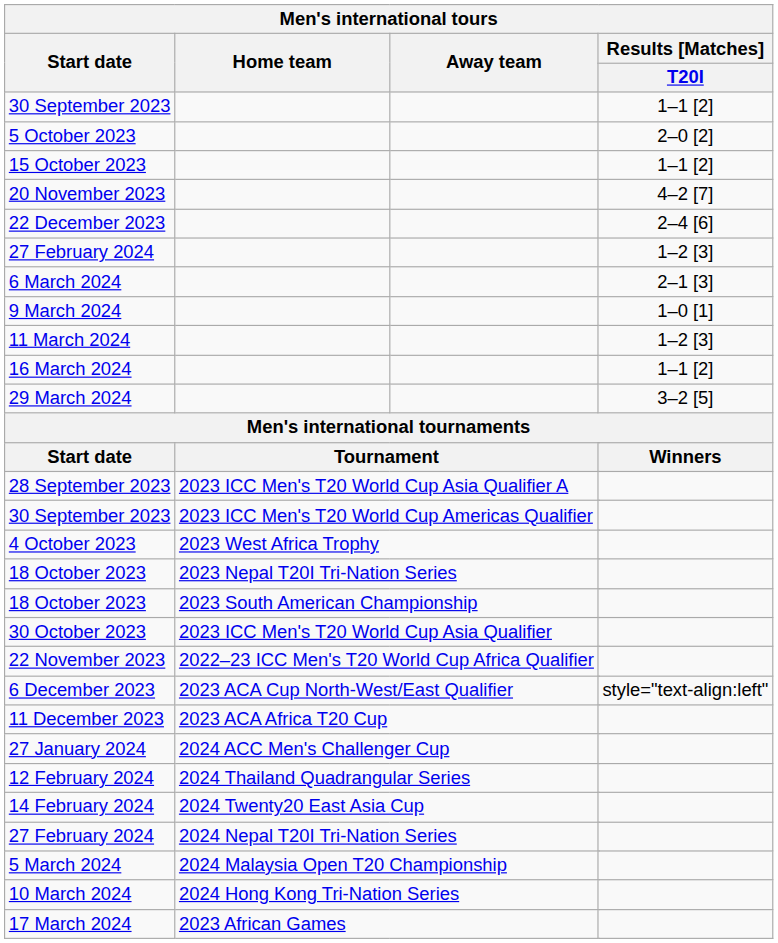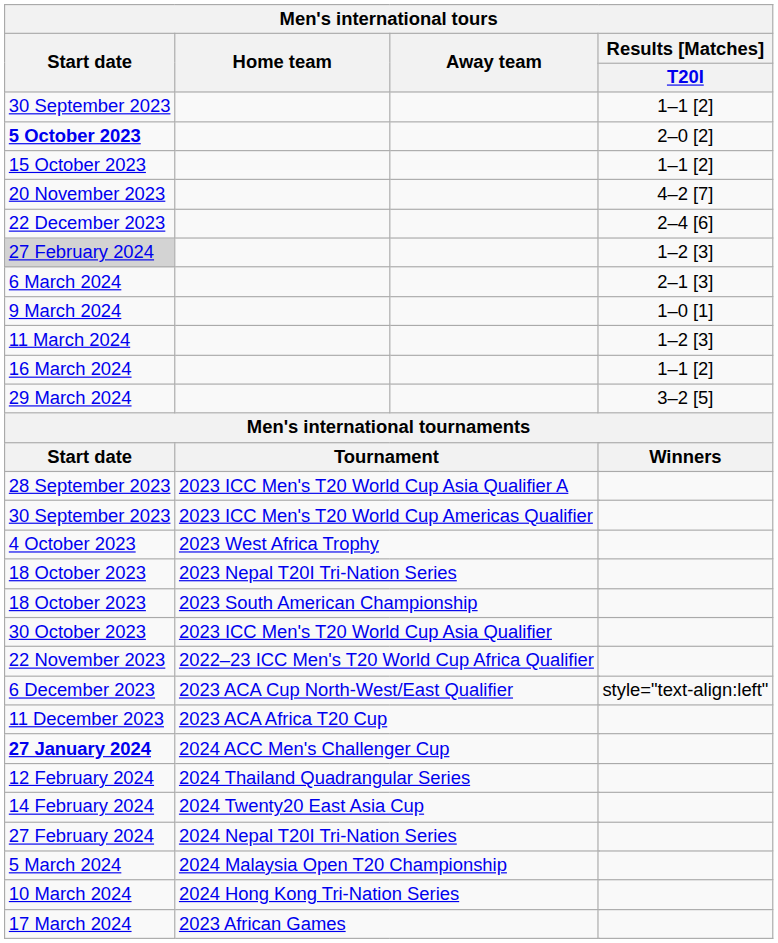5 October 2023 | Start date: normal -> bold
27 February 2024 / 1–2 [3] | Start date: no background -> lightgrey background
27 January 2024 | Start date: normal -> bold
